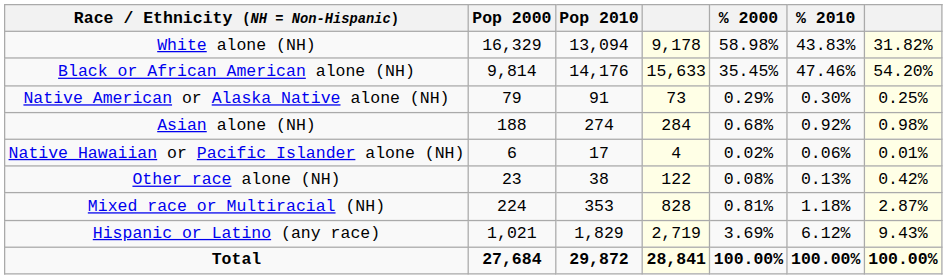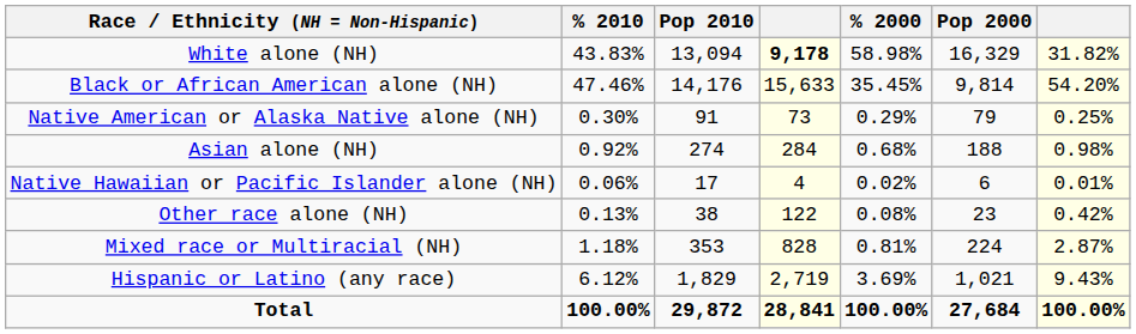columns swapped: Pop 2000 <-> % 2010
White alone (NH) | column 4: normal -> bold
